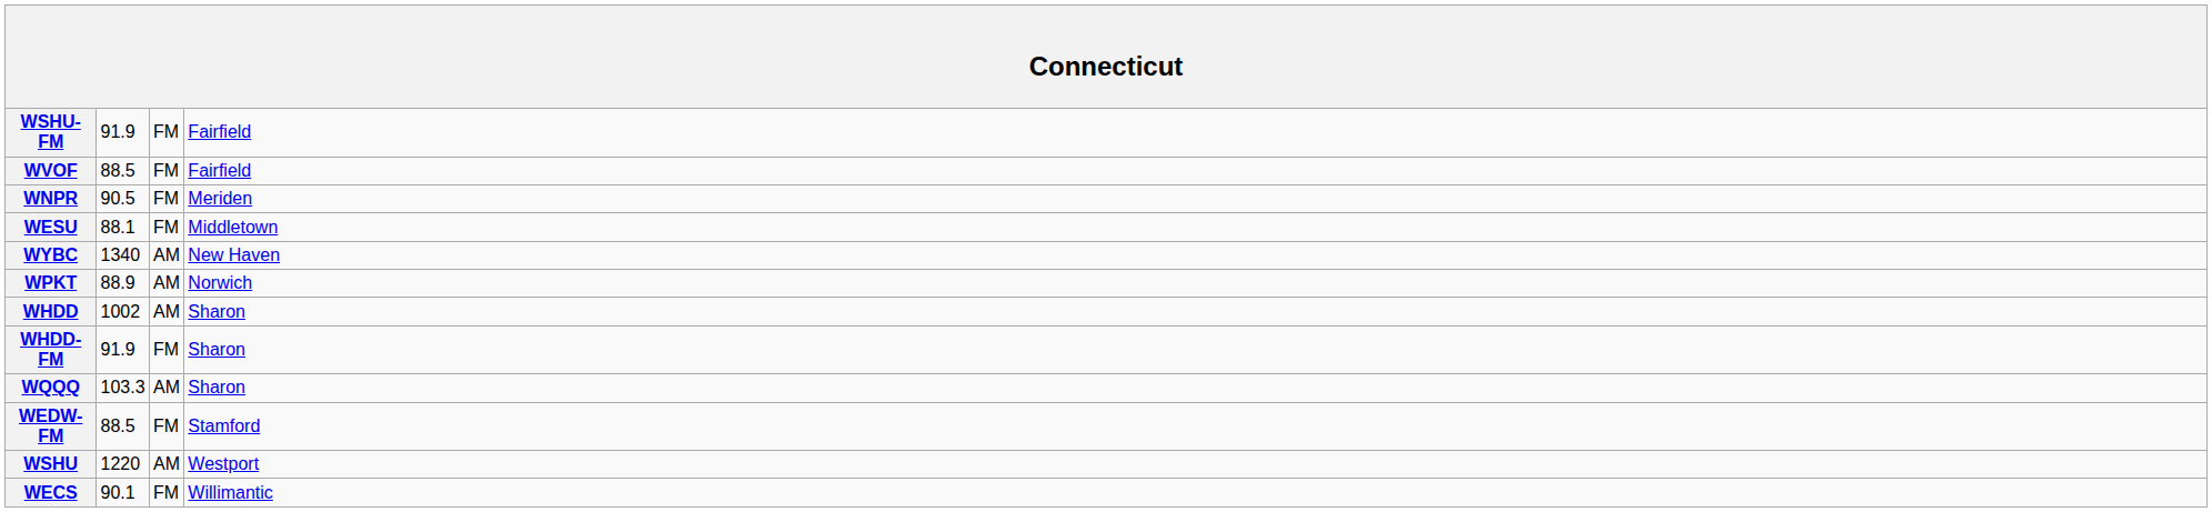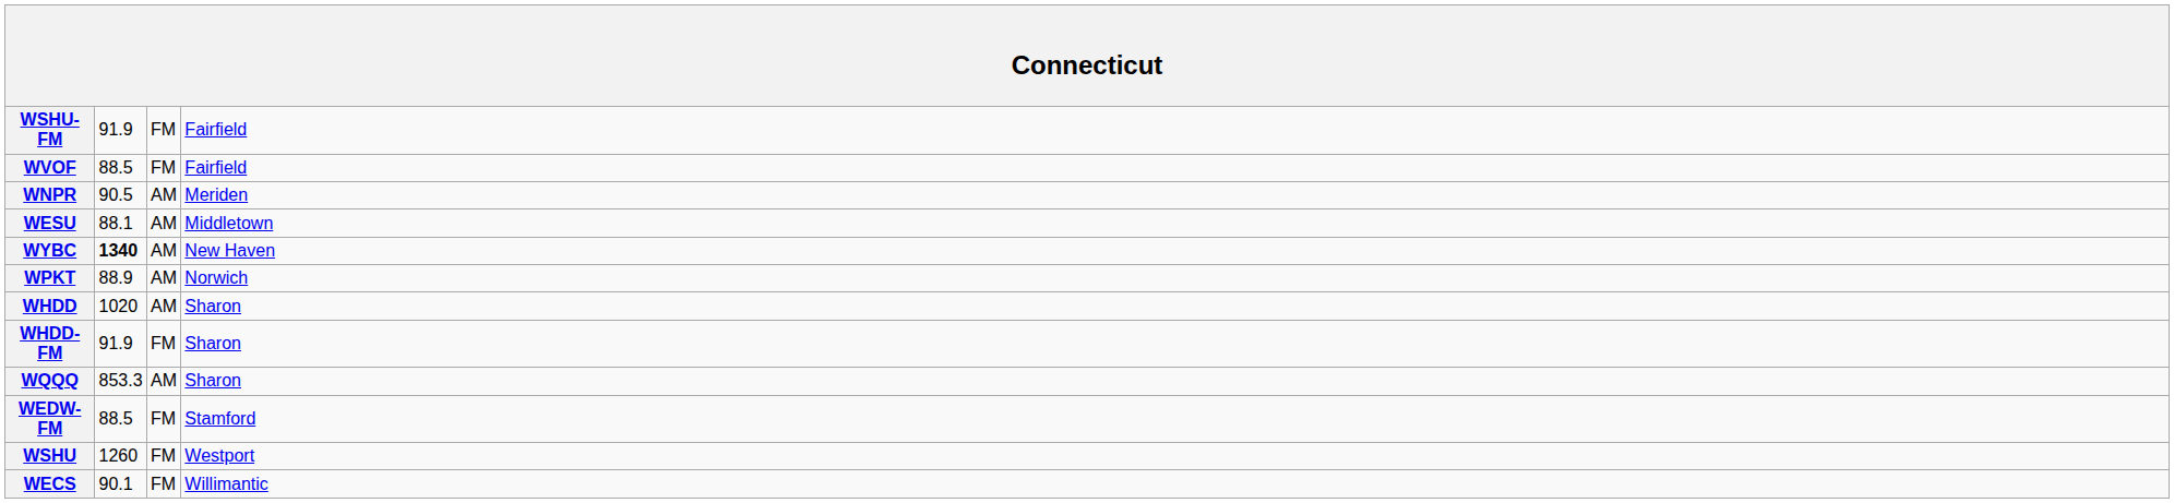WNPR | column 3: FM -> AM
WESU | column 3: FM -> AM
WYBC | column 2: normal -> bold
WHDD | column 2: 1002 -> 1020
WQQQ | column 2: 103.3 -> 853.3
WSHU | column 2: 1220 -> 1260
WSHU | column 3: AM -> FM
